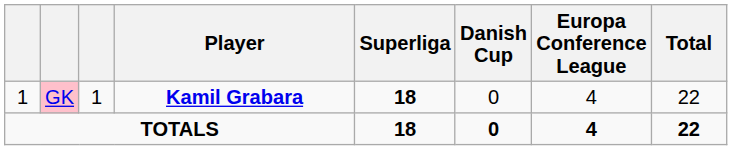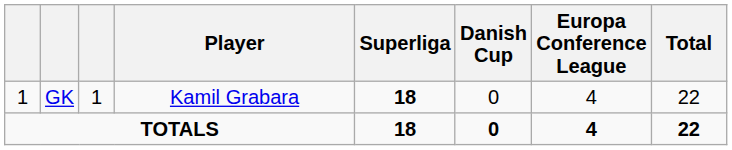row 2 | column 2: pink background -> no background
row 2 | Player: bold -> normal
